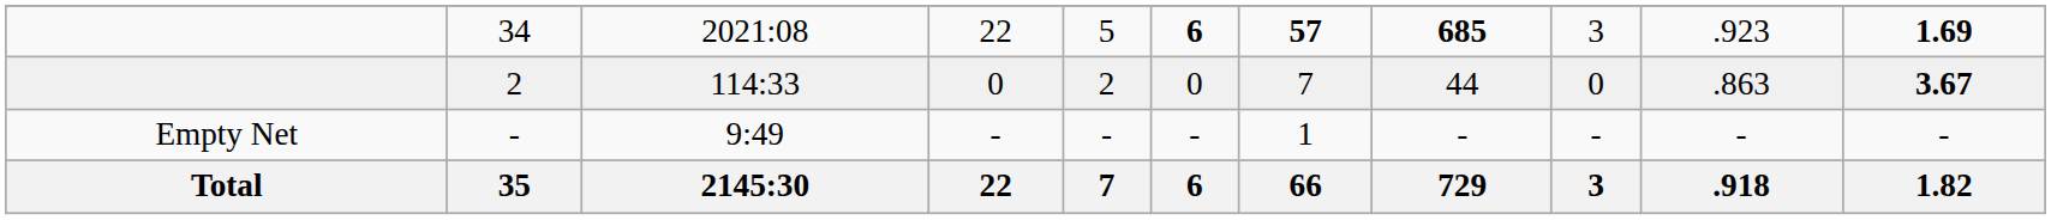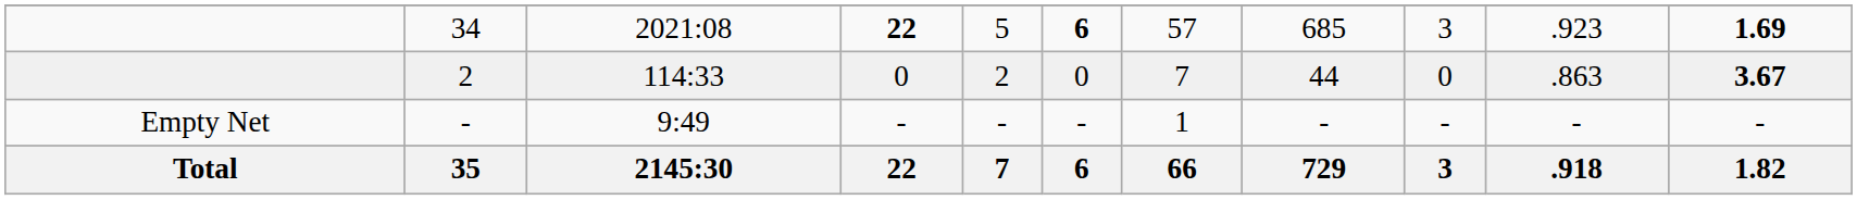34 | column 4: normal -> bold
34 | column 7: bold -> normal
34 | column 8: bold -> normal
